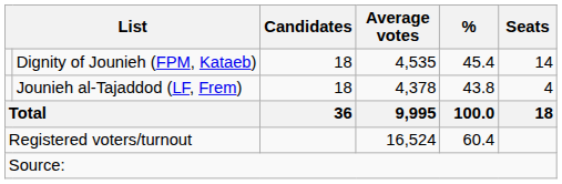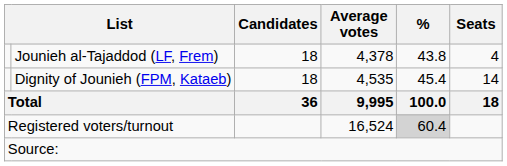rows swapped: Dignity of Jounieh (FPM, Kataeb) <-> Jounieh al-Tajaddod (LF, Frem)
Registered voters/turnout | %: no background -> lightgrey background
